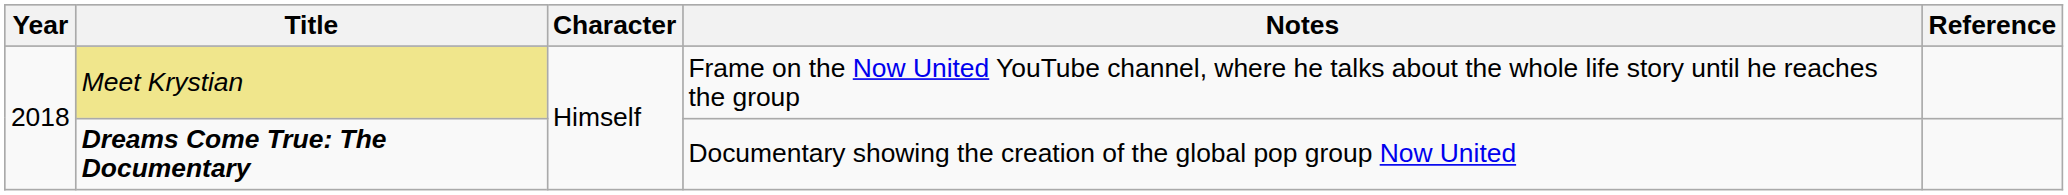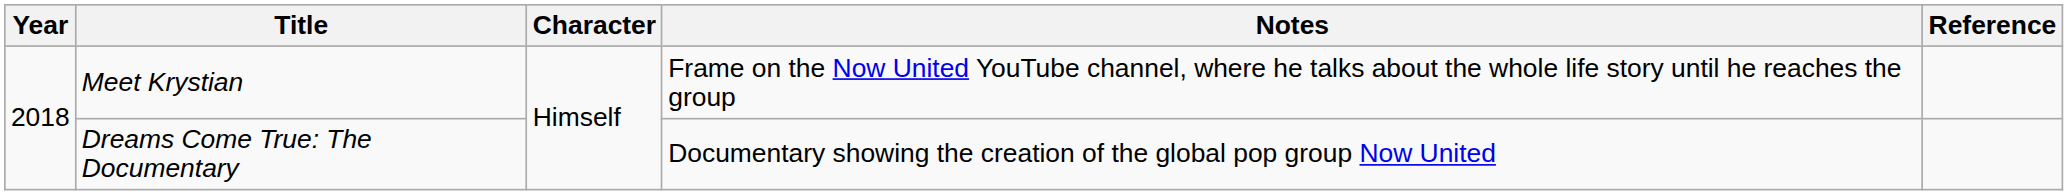Meet Krystian | Title: khaki background -> no background
Dreams Come True: The Documentary | Title: bold -> normal
